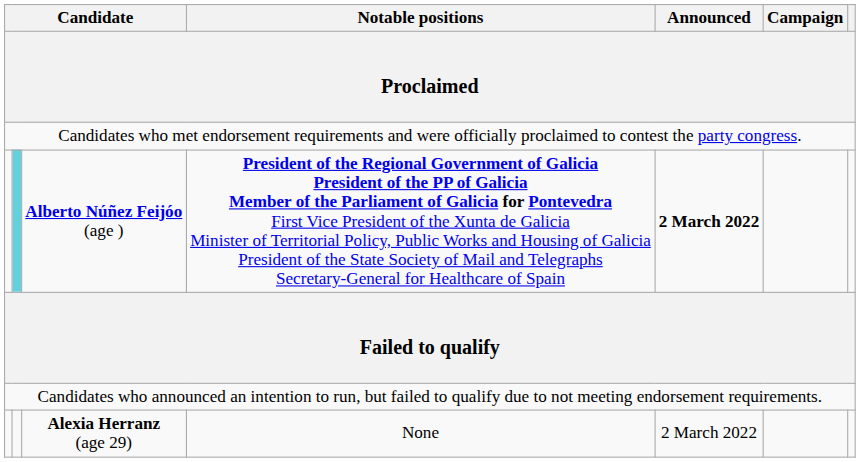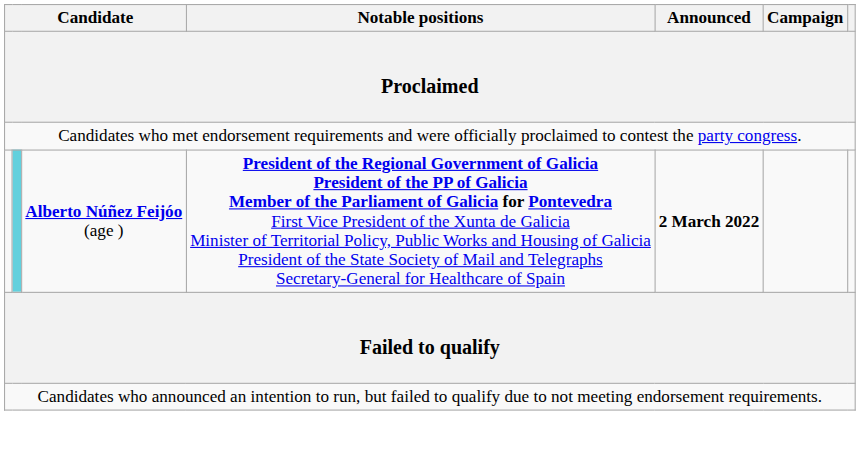- row: Alexia Herranz (age 29) | None | 2 March 2022
